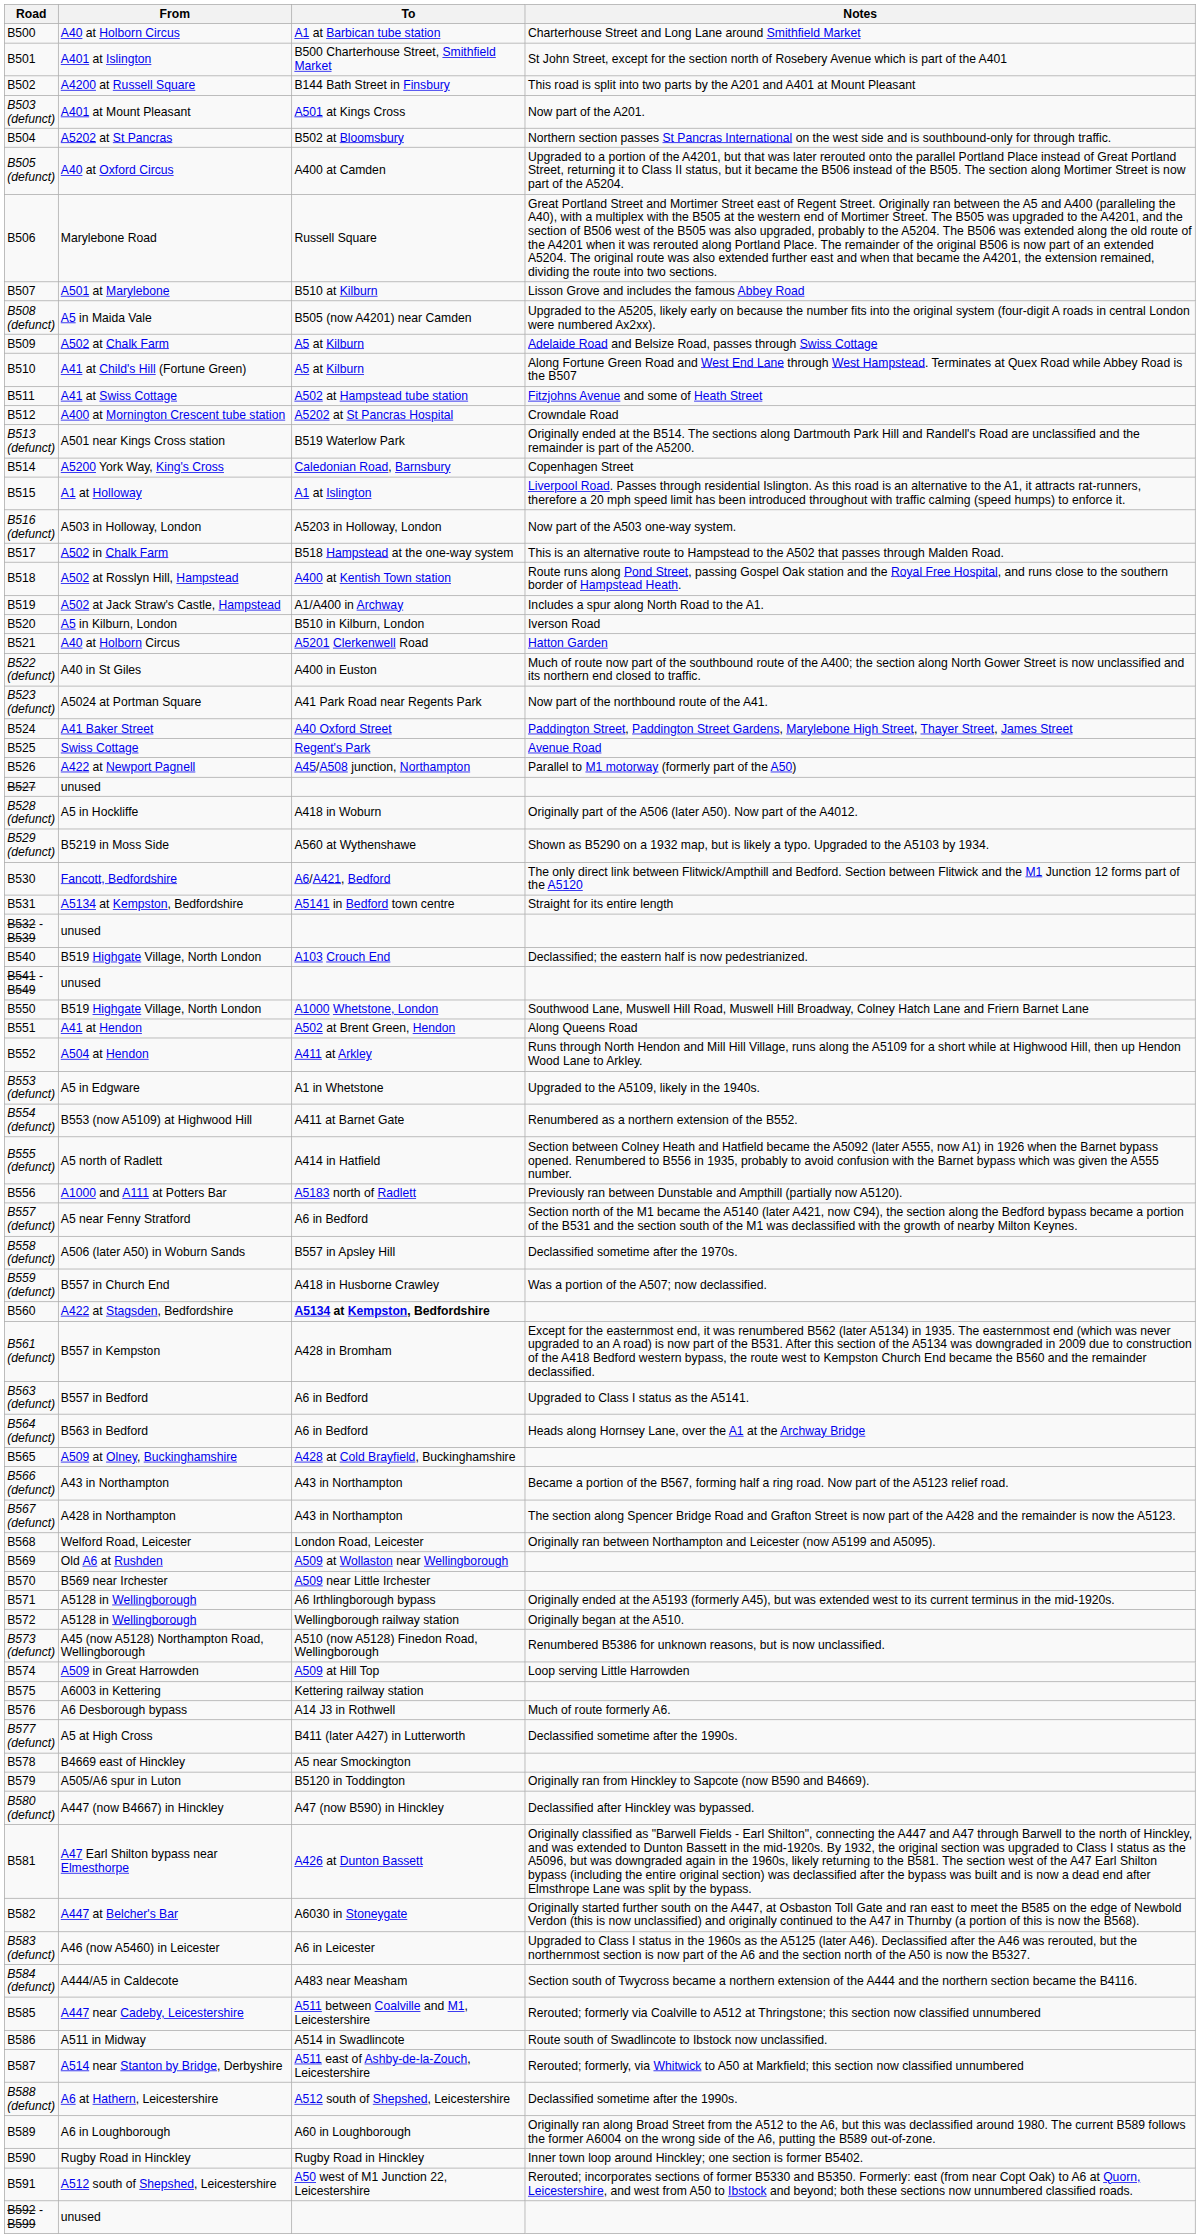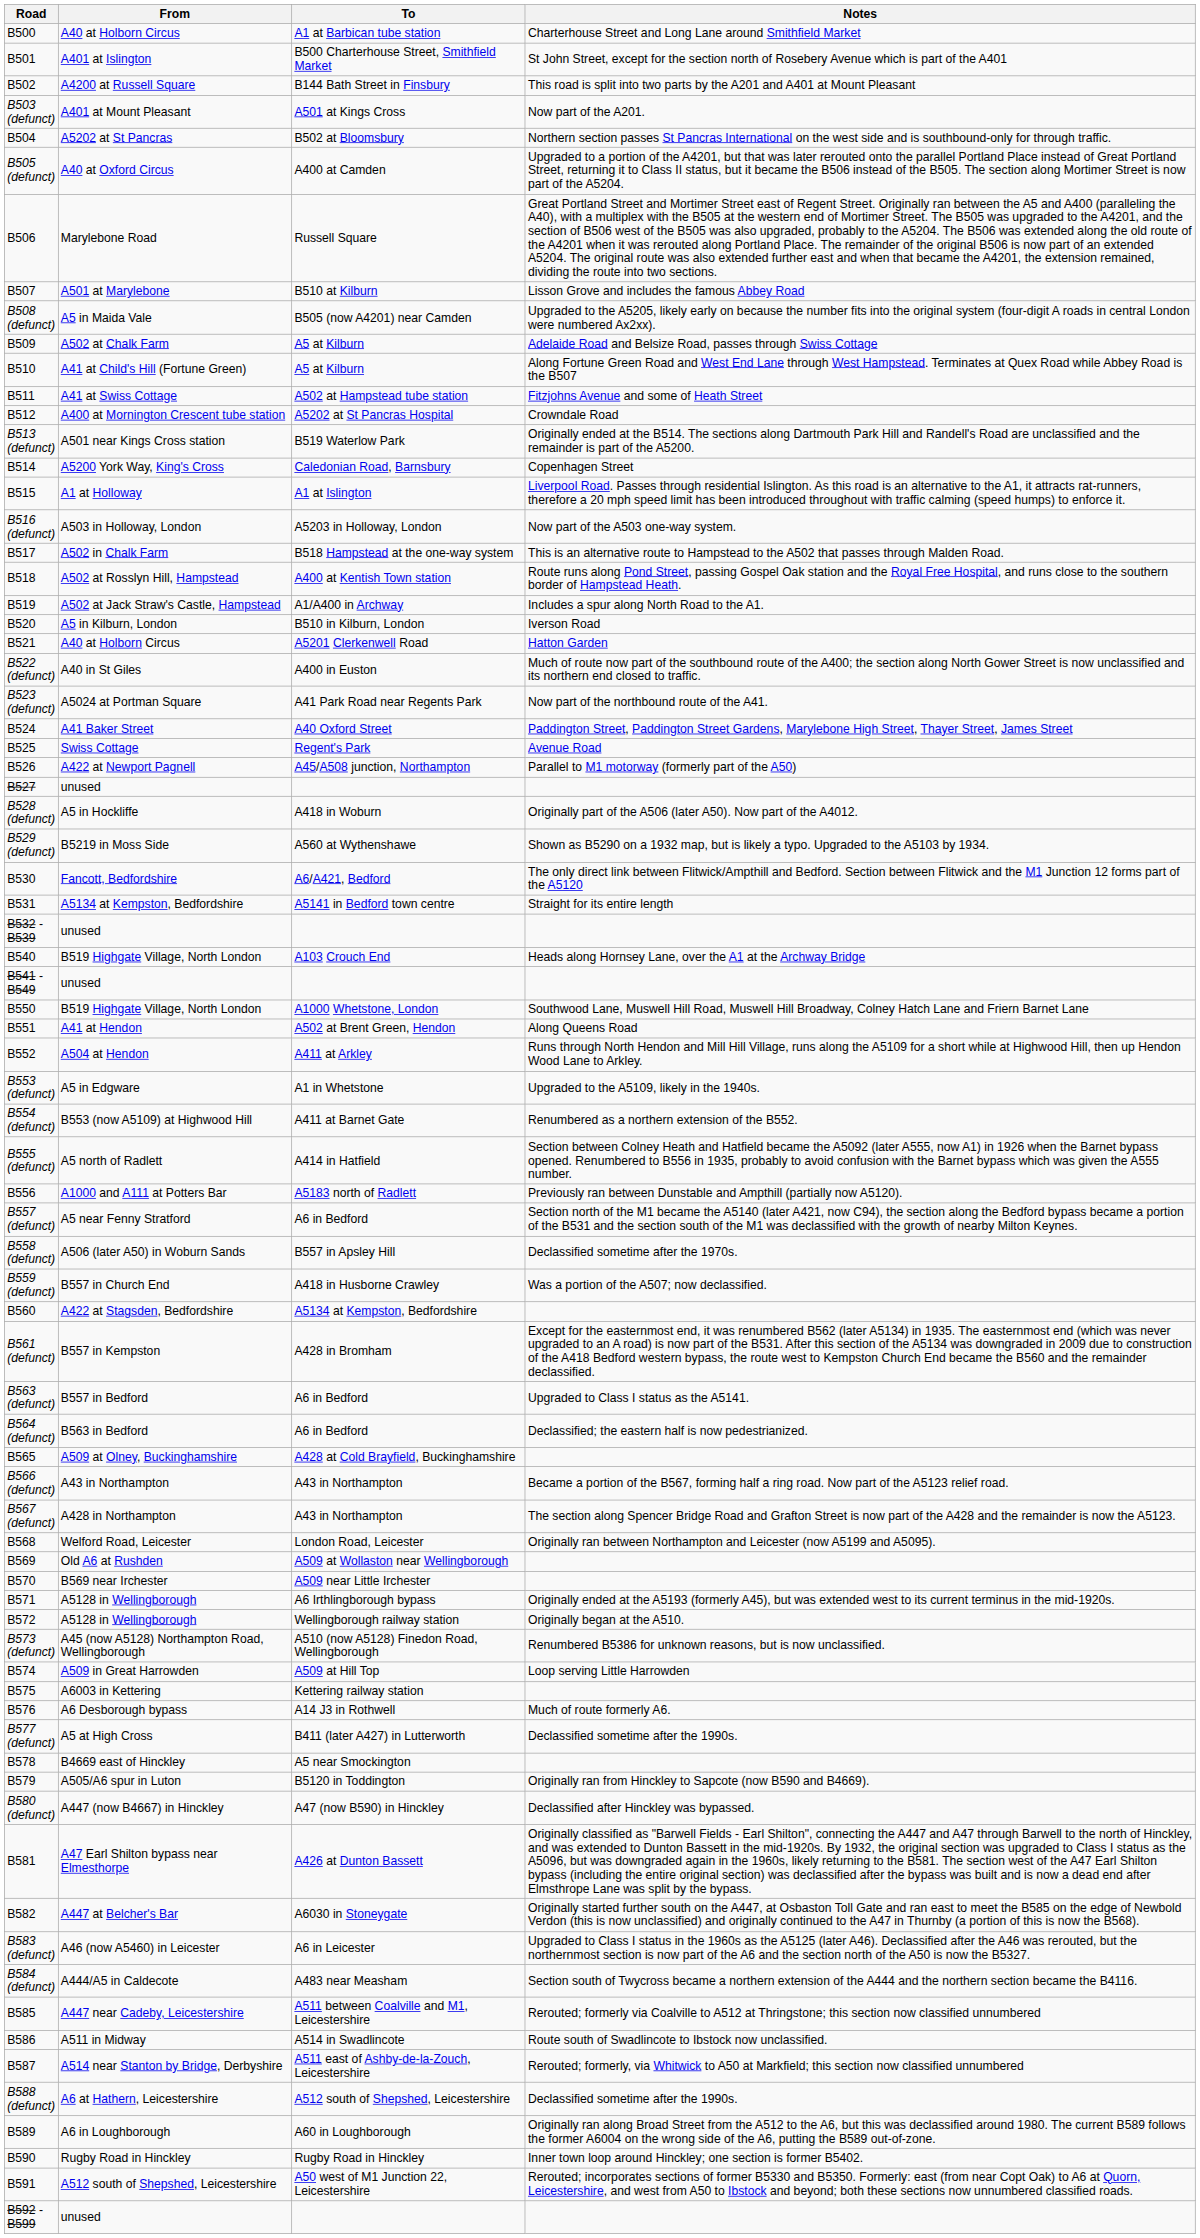B540 / B519 Highgate Village, North London | Notes: Declassified; the eastern half is now pedestrianized. -> Heads along Hornsey Lane, over the A1 at the Archway Bridge
A422 at Stagsden, Bedfordshire | To: bold -> normal
B563 in Bedford | Notes: Heads along Hornsey Lane, over the A1 at the Archway Bridge -> Declassified; the eastern half is now pedestrianized.
